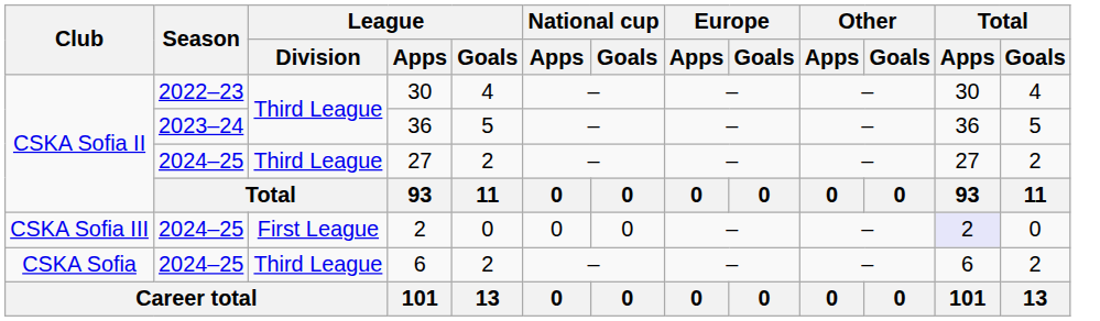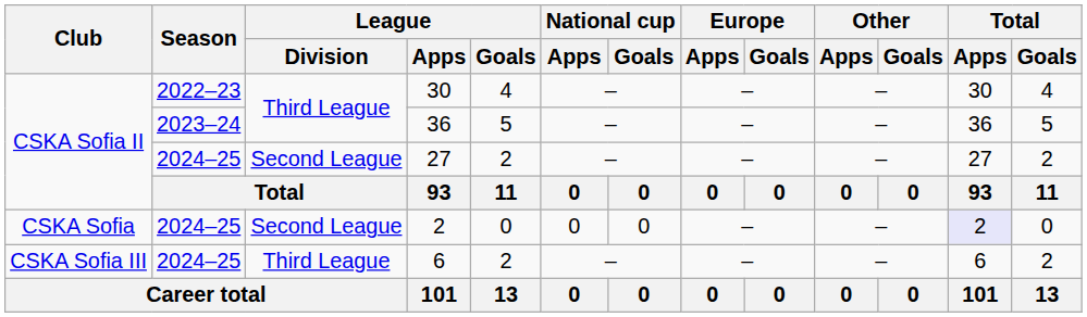row 5 | League / Division: Third League -> Second League
row 7 | Club: CSKA Sofia III -> CSKA Sofia
row 7 | League / Division: First League -> Second League
row 8 | Club: CSKA Sofia -> CSKA Sofia III
